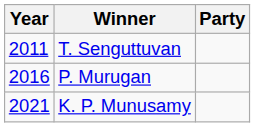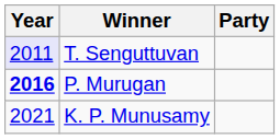T. Senguttuvan | Year: no background -> lavender background
P. Murugan | Year: normal -> bold
